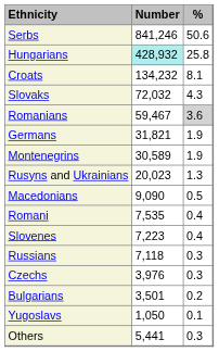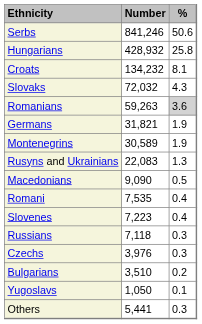Hungarians | Number: paleturquoise background -> no background
Romanians | Number: 59,467 -> 59,263
Rusyns and Ukrainians | Number: 20,023 -> 22,083
Bulgarians | Number: 3,501 -> 3,510
